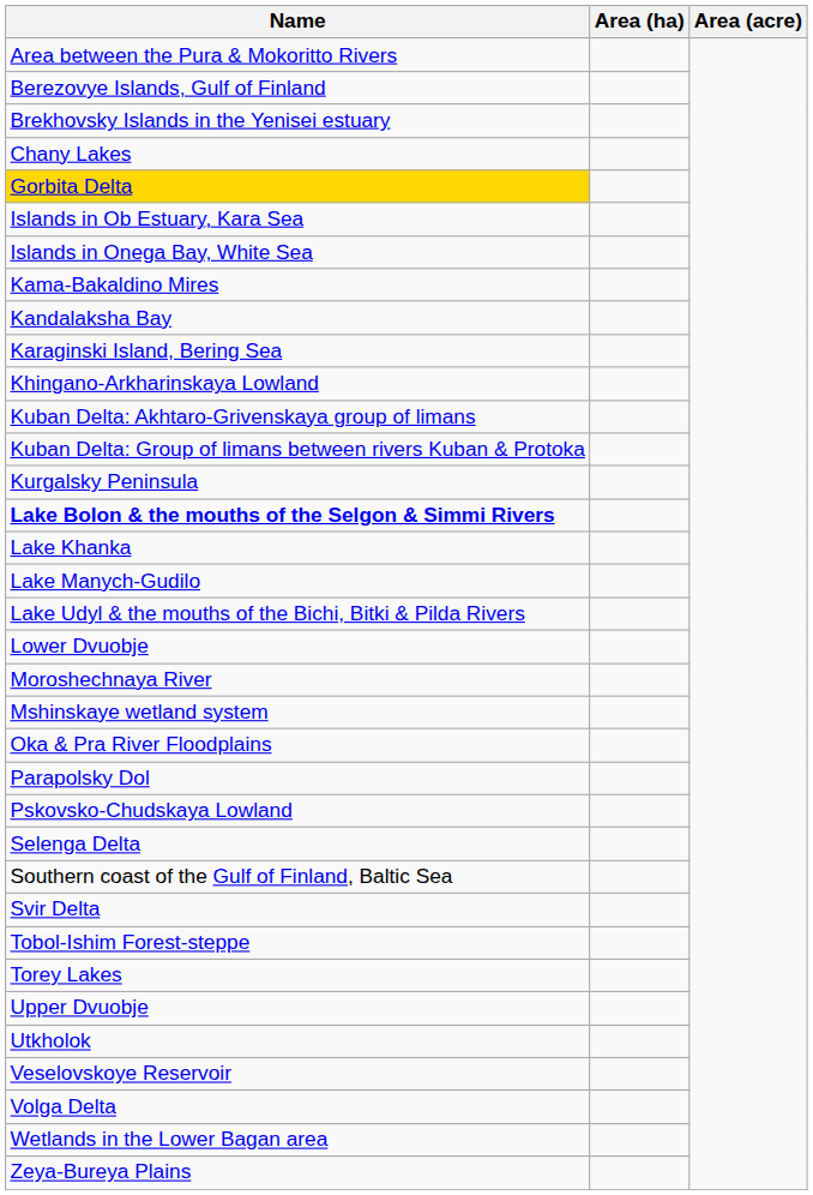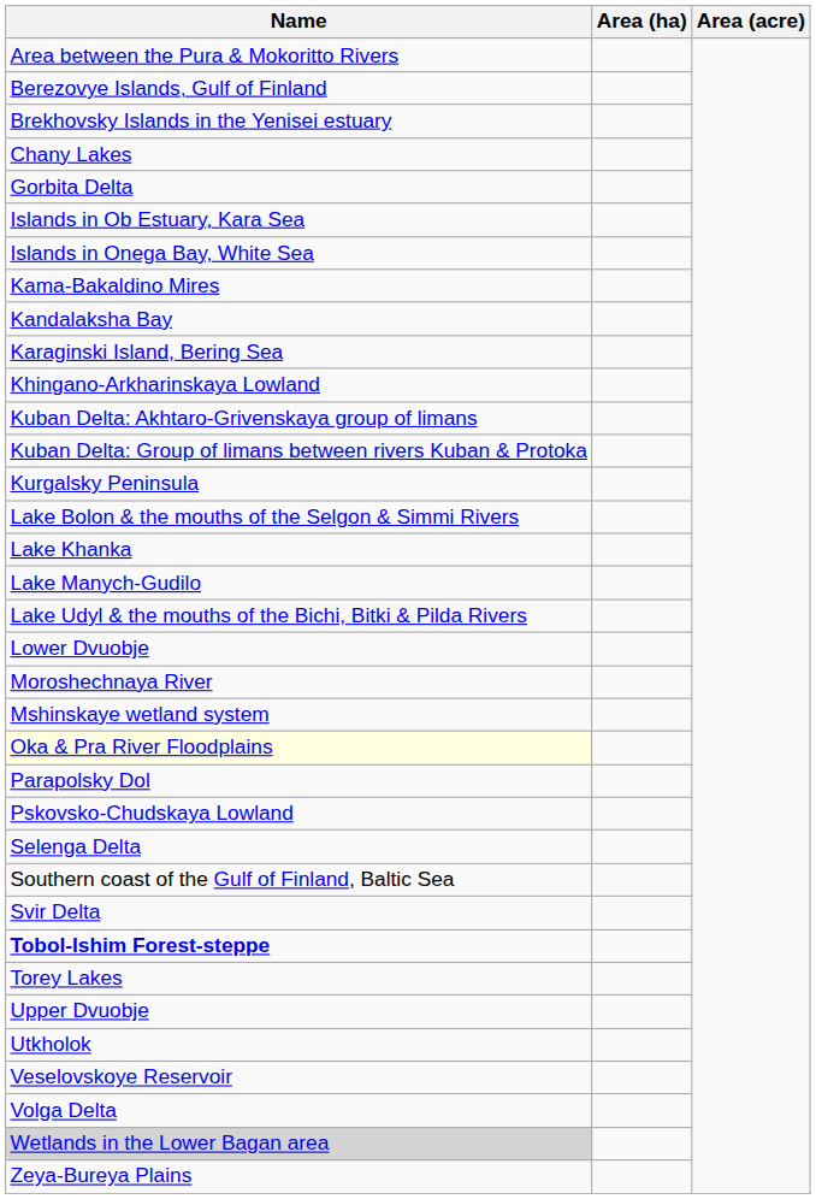Gorbita Delta | Name: gold background -> no background
Lake Bolon & the mouths of the Selgon & Simmi Rivers | Name: bold -> normal
Oka & Pra River Floodplains | Name: no background -> lightyellow background
Tobol-Ishim Forest-steppe | Name: normal -> bold
Wetlands in the Lower Bagan area | Name: no background -> lightgrey background
